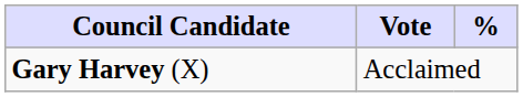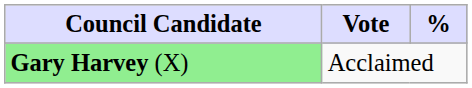Gary Harvey (X) | Council Candidate: no background -> lightgreen background
